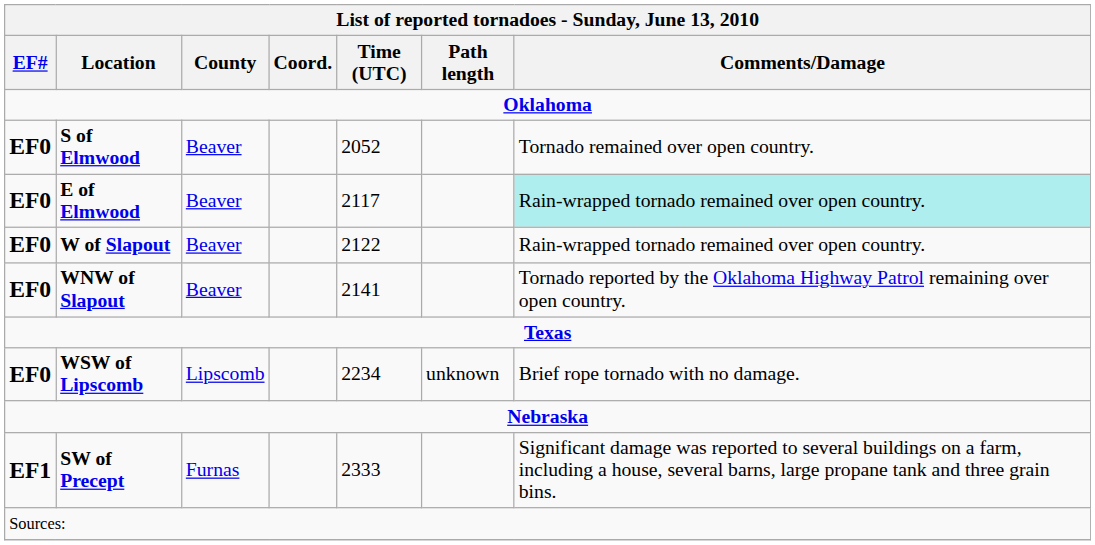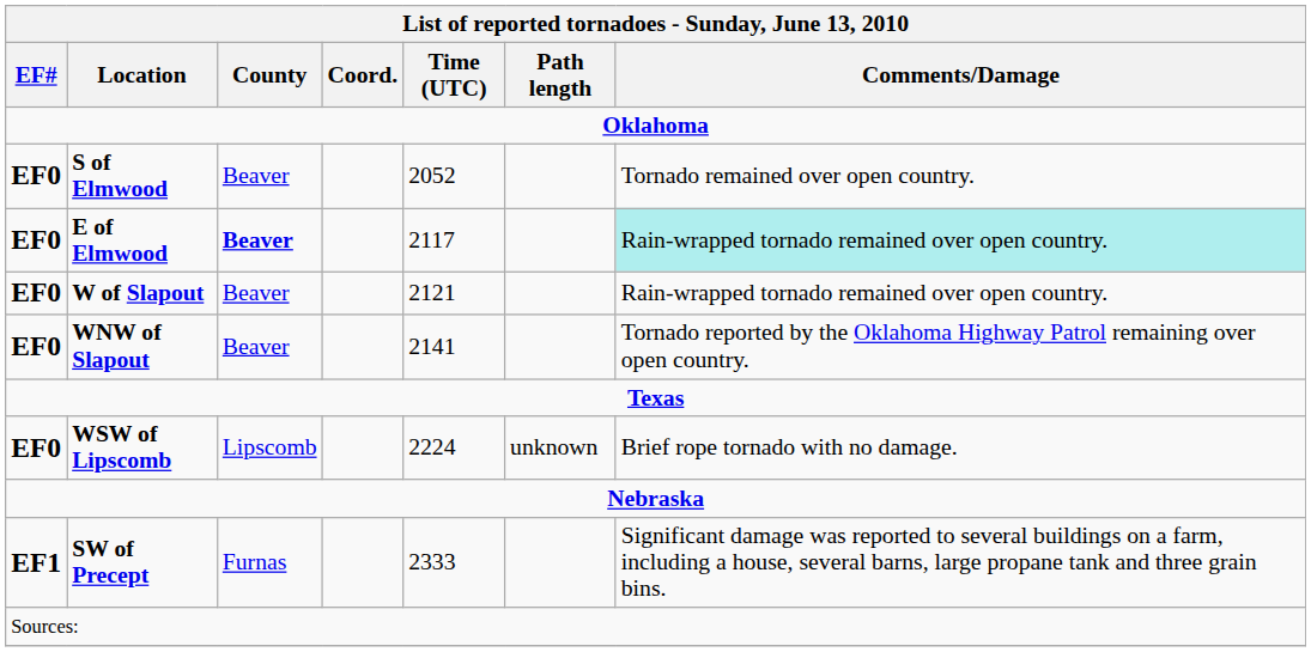E of Elmwood | County: normal -> bold
W of Slapout | Time (UTC): 2122 -> 2121
WSW of Lipscomb | Time (UTC): 2234 -> 2224
